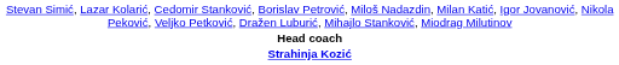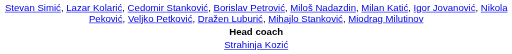row 3 | column 1: bold -> normal
